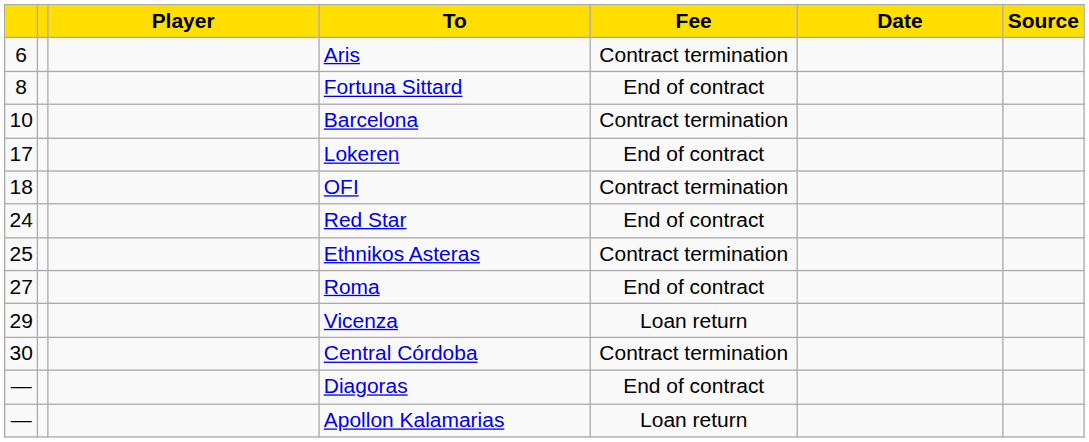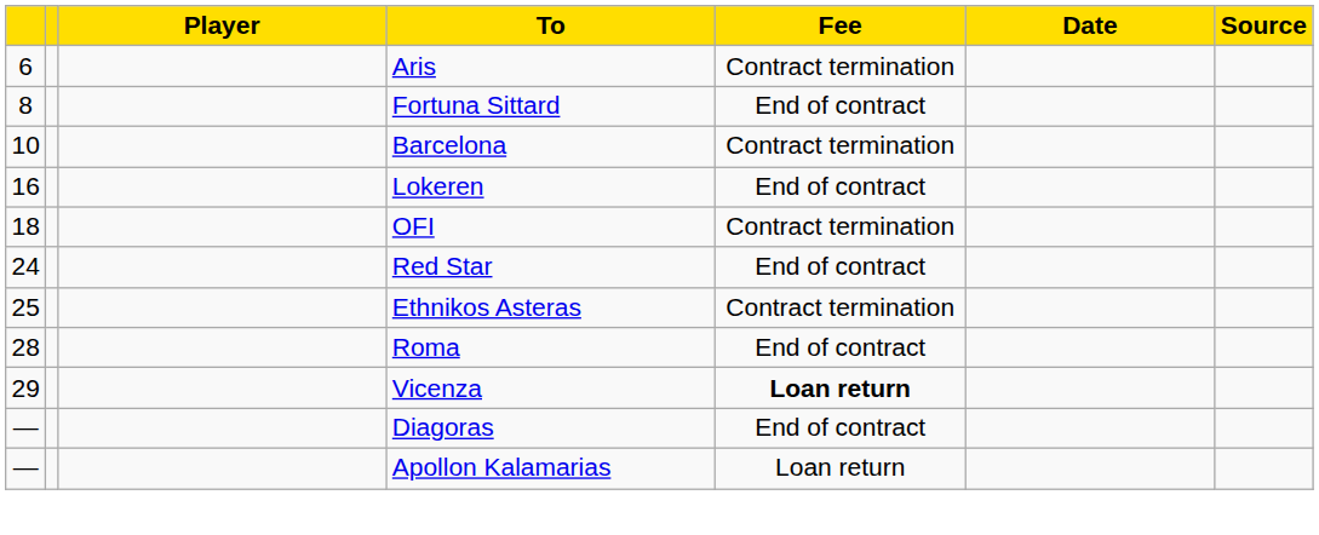Lokeren | column 1: 17 -> 16
Roma | column 1: 27 -> 28
Vicenza | Fee: normal -> bold
- row: 30 | Central Córdoba | Contract termination
